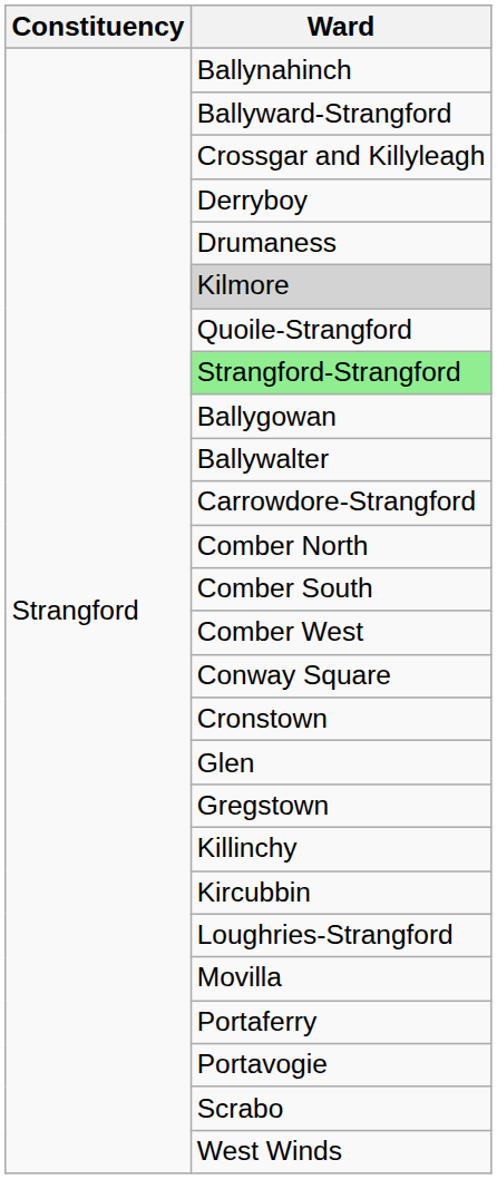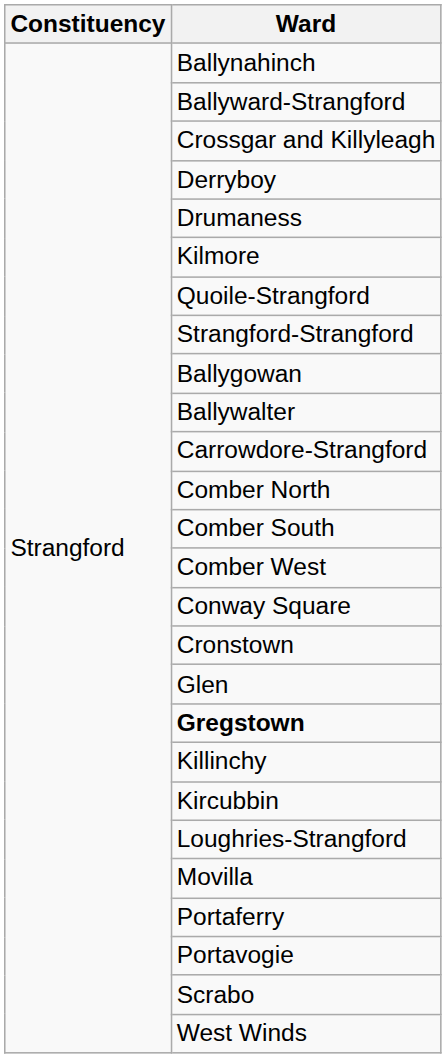Kilmore | Ward: lightgrey background -> no background
Strangford-Strangford | Ward: lightgreen background -> no background
Gregstown | Ward: normal -> bold
